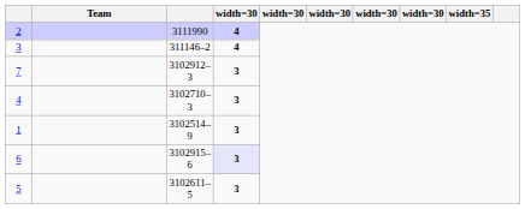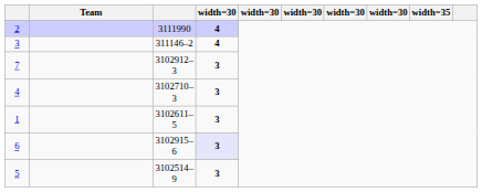1 | column 3: 3102514–9 -> 3102611–5
5 | column 3: 3102611–5 -> 3102514–9
